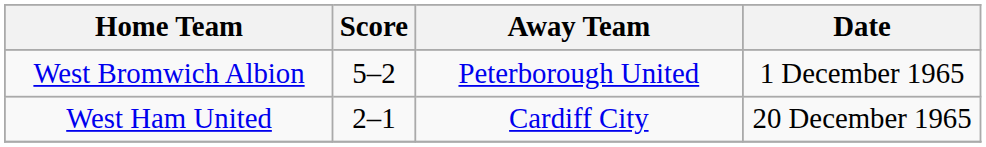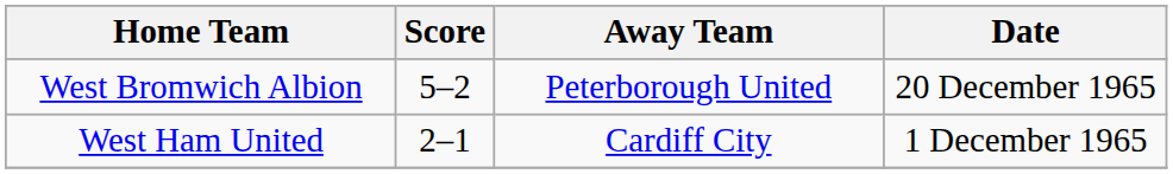West Bromwich Albion | Date: 1 December 1965 -> 20 December 1965
West Ham United | Date: 20 December 1965 -> 1 December 1965
